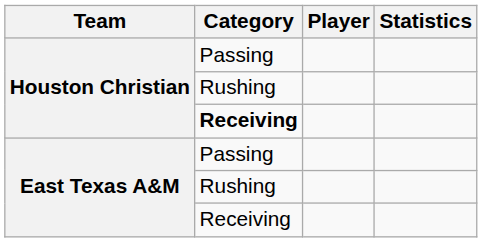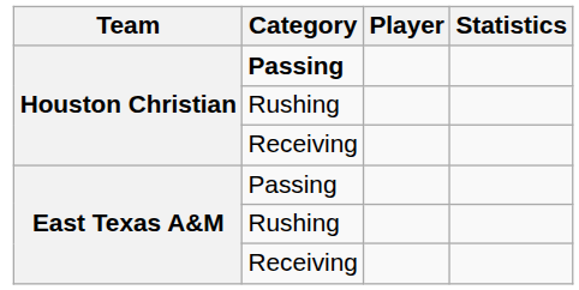Houston Christian / Passing | Category: normal -> bold
Houston Christian / Receiving | Category: bold -> normal
